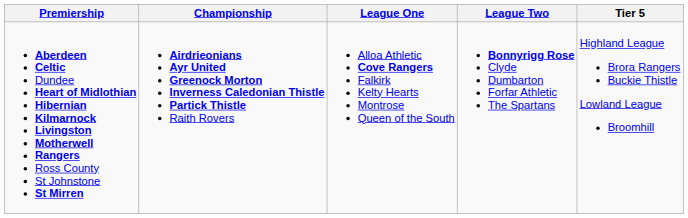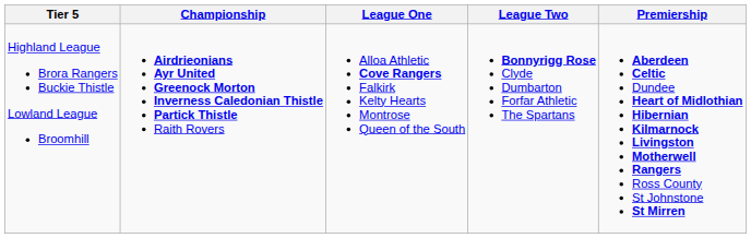columns swapped: Premiership <-> Tier 5
